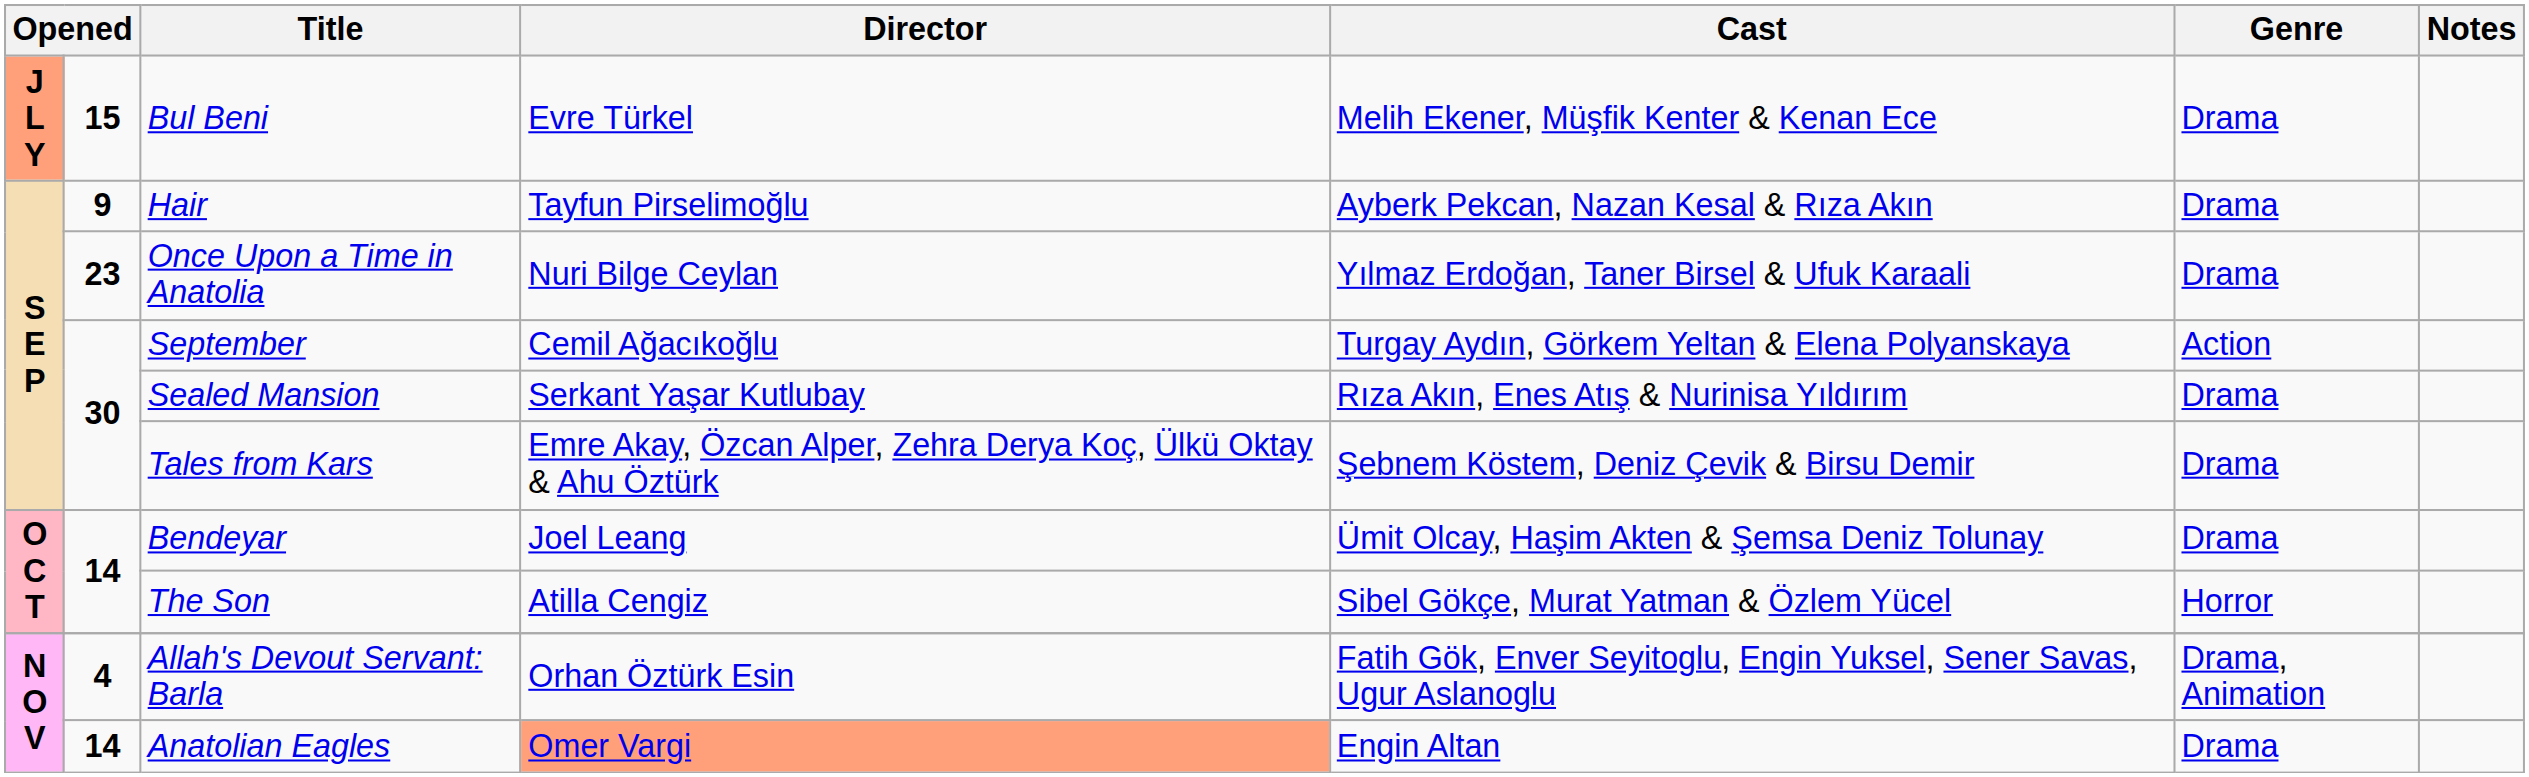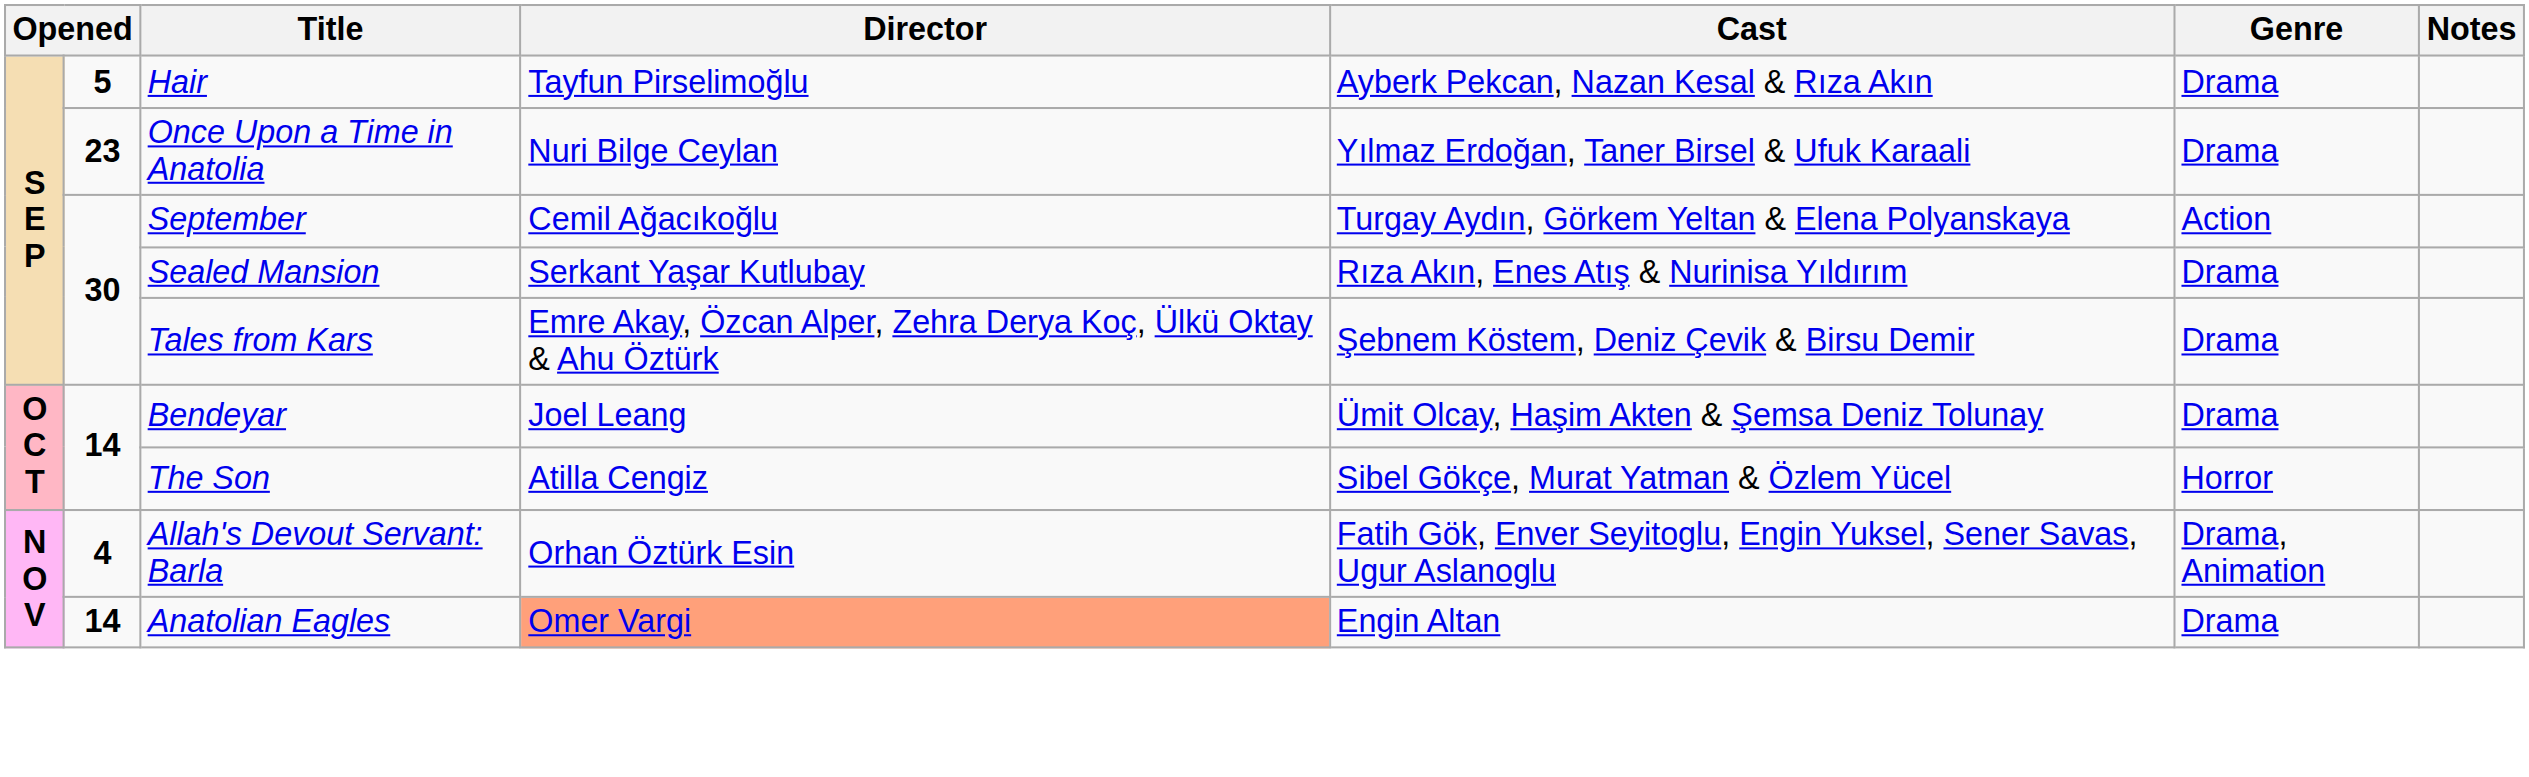- row: J L Y | 15 | Bul Beni | Evre Türkel | Melih Ekener, Müşfik Kenter & Kenan Ece | Drama
Hair | column 2: 9 -> 5
